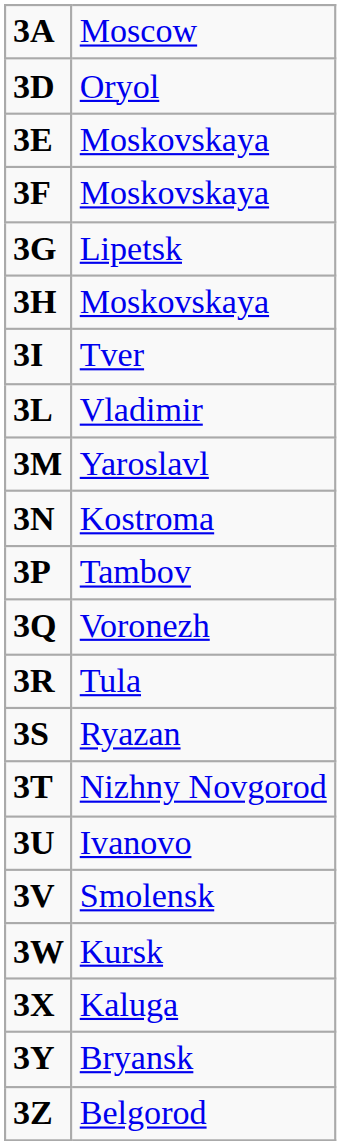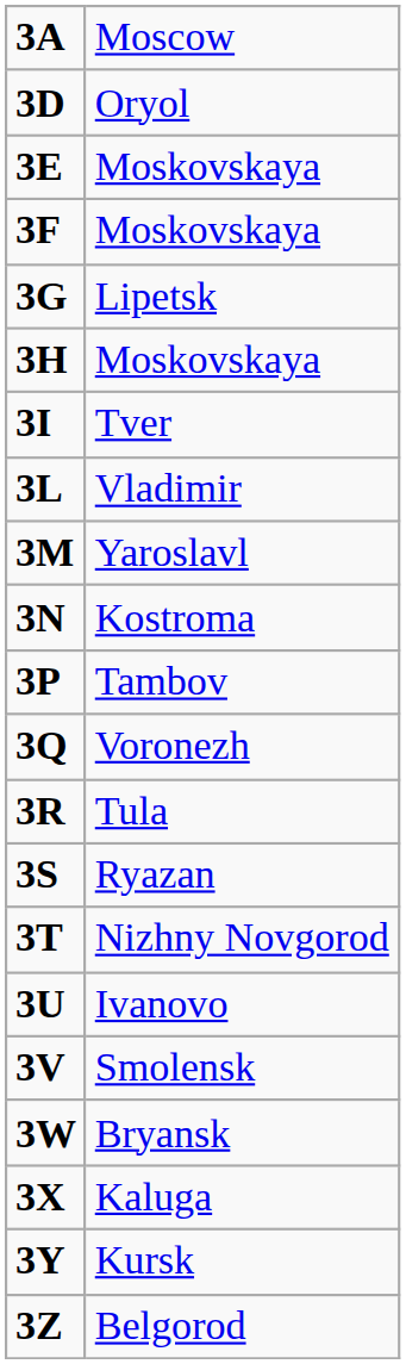row 18 | column 2: Kursk -> Bryansk
row 20 | column 2: Bryansk -> Kursk
